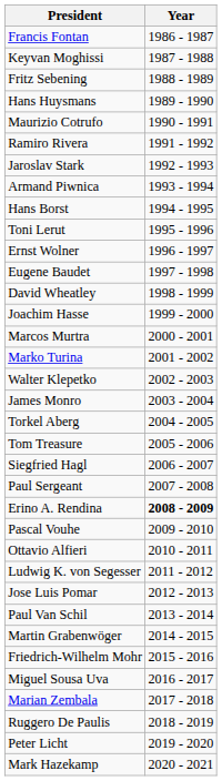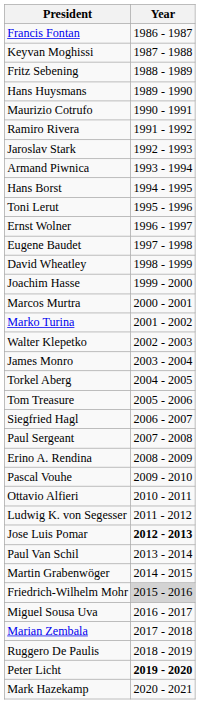Erino A. Rendina | Year: bold -> normal
Jose Luis Pomar | Year: normal -> bold
Friedrich-Wilhelm Mohr | Year: no background -> lightgrey background
Peter Licht | Year: normal -> bold
